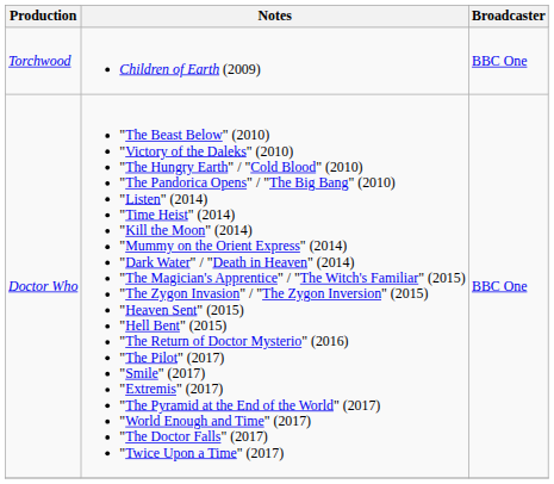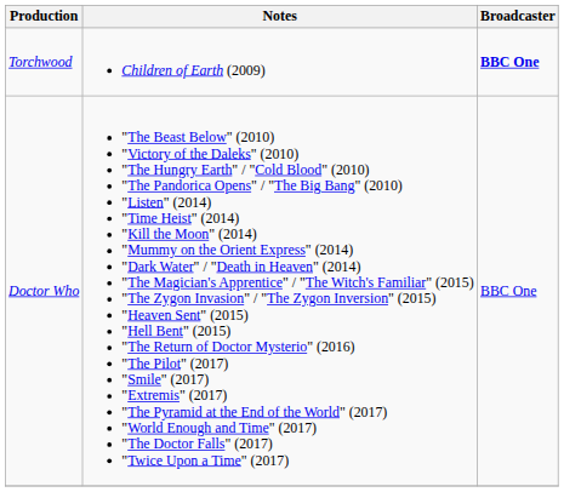Torchwood | Broadcaster: normal -> bold
